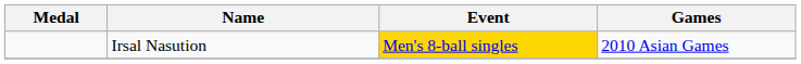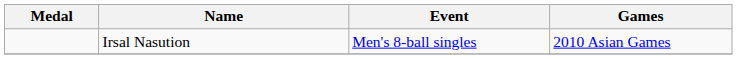Irsal Nasution | Event: gold background -> no background
